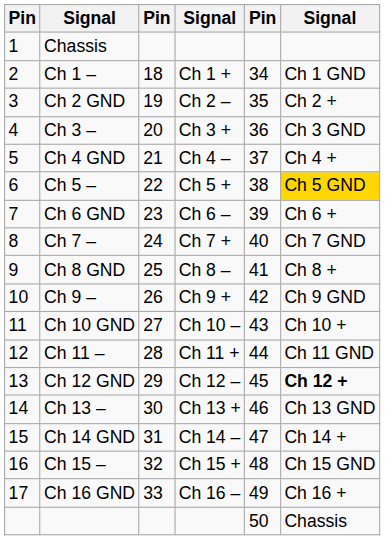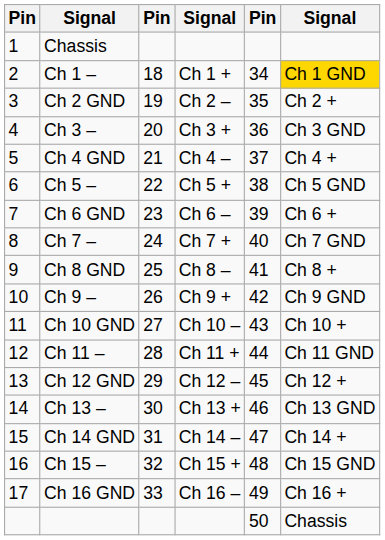Ch 1 – | column 6: no background -> gold background
Ch 5 – | column 6: gold background -> no background
Ch 12 GND | column 6: bold -> normal
